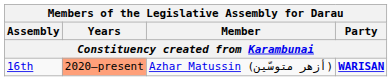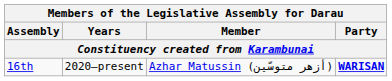16th | Years: lightsalmon background -> no background
